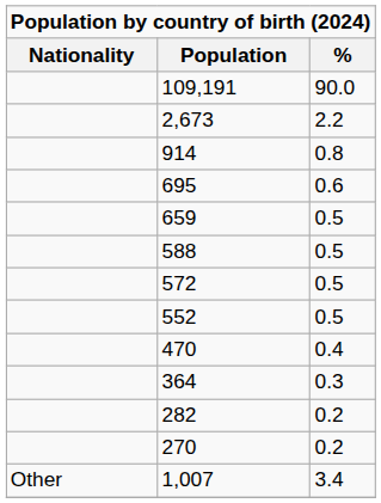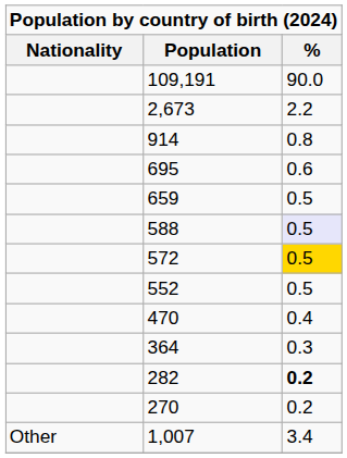588 | %: no background -> lavender background
572 | %: no background -> gold background
282 | %: normal -> bold
